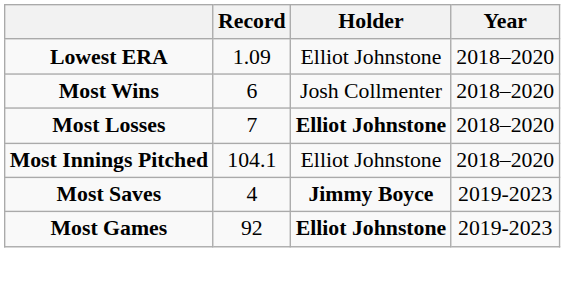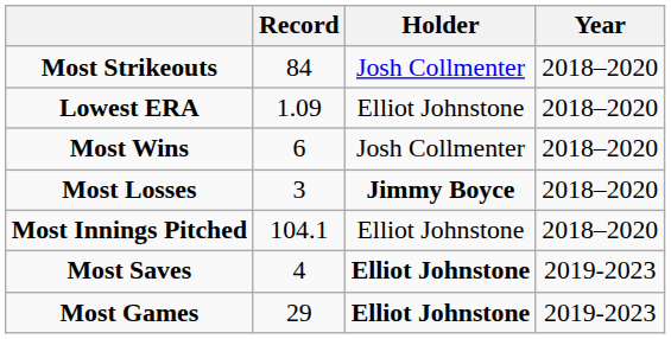+ row: Most Strikeouts | 84 | Josh Collmenter | 2018–2020
Most Losses | Record: 7 -> 3
Most Losses | Holder: Elliot Johnstone -> Jimmy Boyce
Most Saves | Holder: Jimmy Boyce -> Elliot Johnstone
Most Games | Record: 92 -> 29
